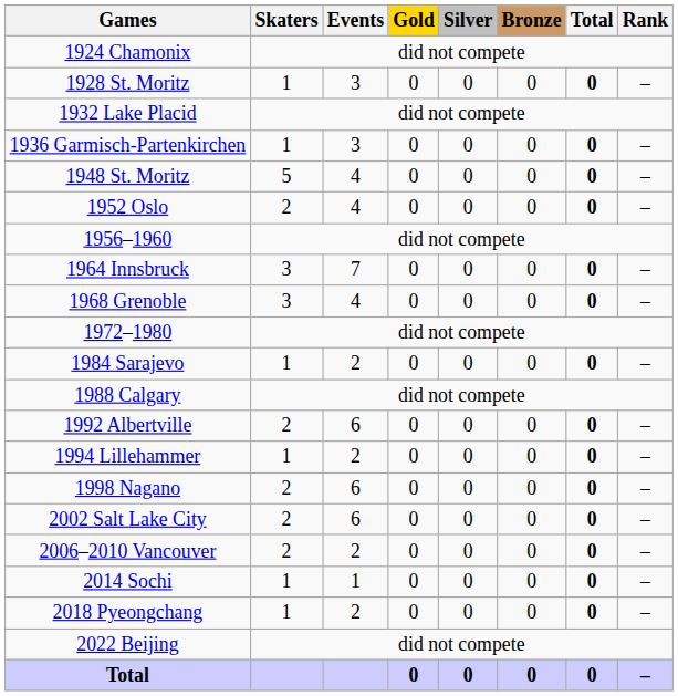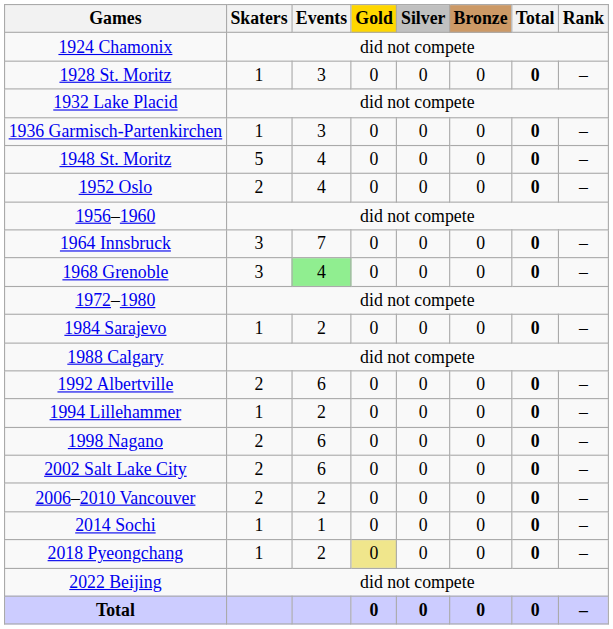1968 Grenoble | Events: no background -> lightgreen background
2018 Pyeongchang | Gold: no background -> khaki background
